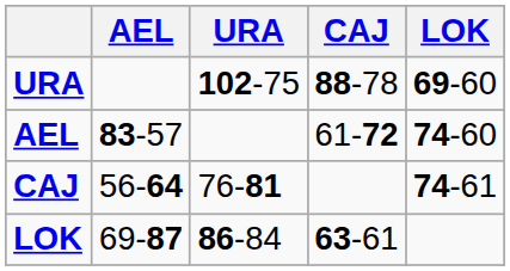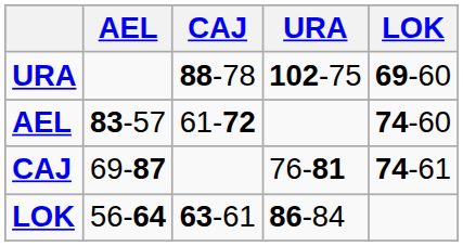columns swapped: URA <-> CAJ
row 4 | AEL: 56-64 -> 69-87
row 5 | AEL: 69-87 -> 56-64
